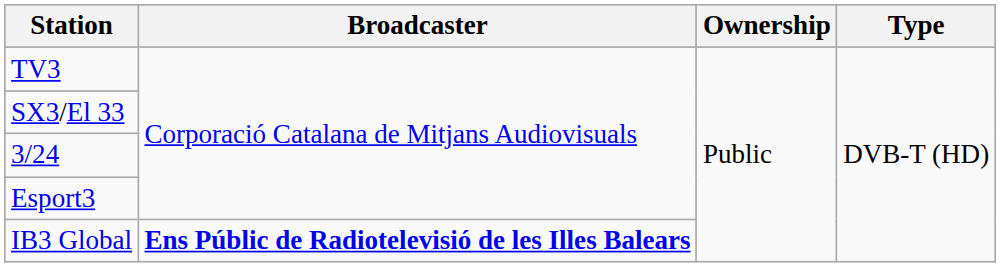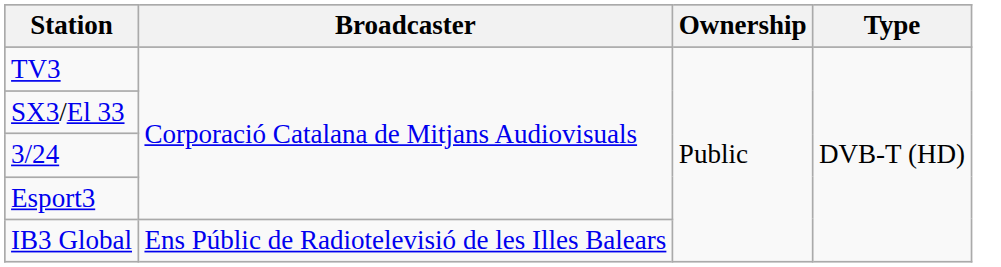IB3 Global | Broadcaster: bold -> normal
